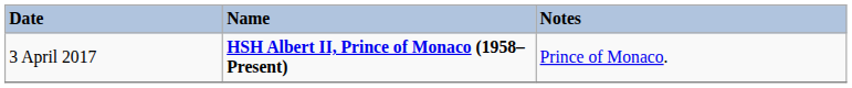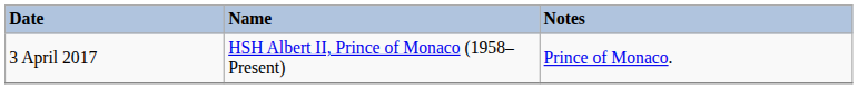3 April 2017 | Name: bold -> normal
